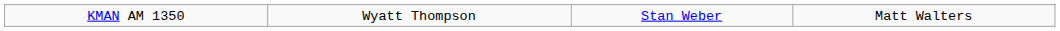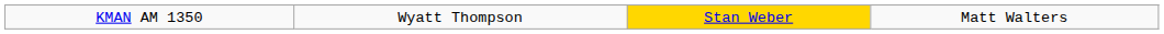KMAN AM 1350 | column 3: no background -> gold background
